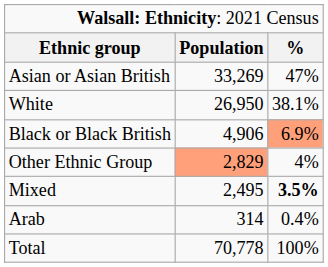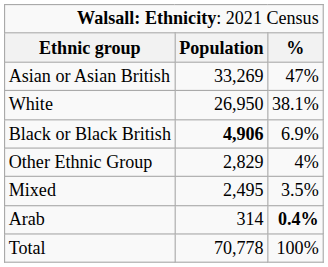Black or Black British | column 2: normal -> bold
Black or Black British | column 3: lightsalmon background -> no background
Other Ethnic Group | column 2: lightsalmon background -> no background
Mixed | column 3: bold -> normal
Arab | column 3: normal -> bold
